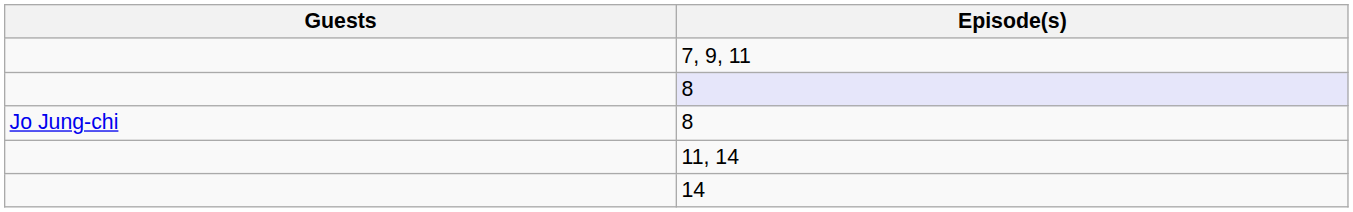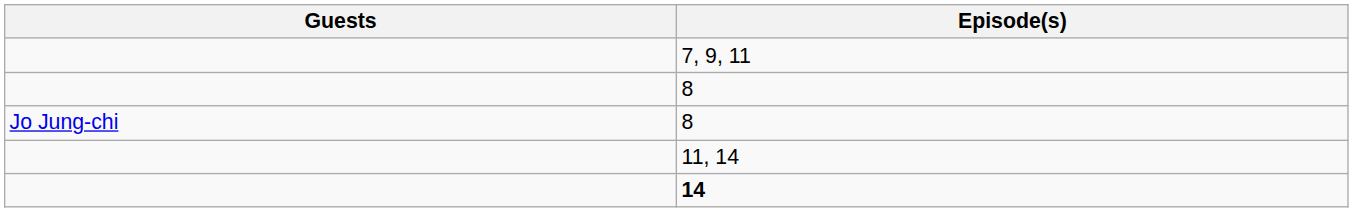row 3 | Episode(s): lavender background -> no background
row 6 | Episode(s): normal -> bold
